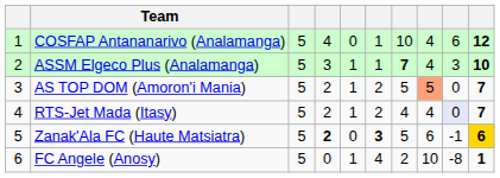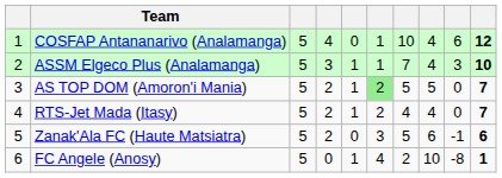ASSM Elgeco Plus (Analamanga) | column 7: bold -> normal
AS TOP DOM (Amoron'i Mania) | column 6: no background -> lightgreen background
AS TOP DOM (Amoron'i Mania) | column 8: lightsalmon background -> no background
RTS-Jet Mada (Itasy) | column 9: lavender background -> no background
Zanak'Ala FC (Haute Matsiatra) | column 4: bold -> normal
Zanak'Ala FC (Haute Matsiatra) | column 6: bold -> normal
Zanak'Ala FC (Haute Matsiatra) | column 10: gold background -> no background
